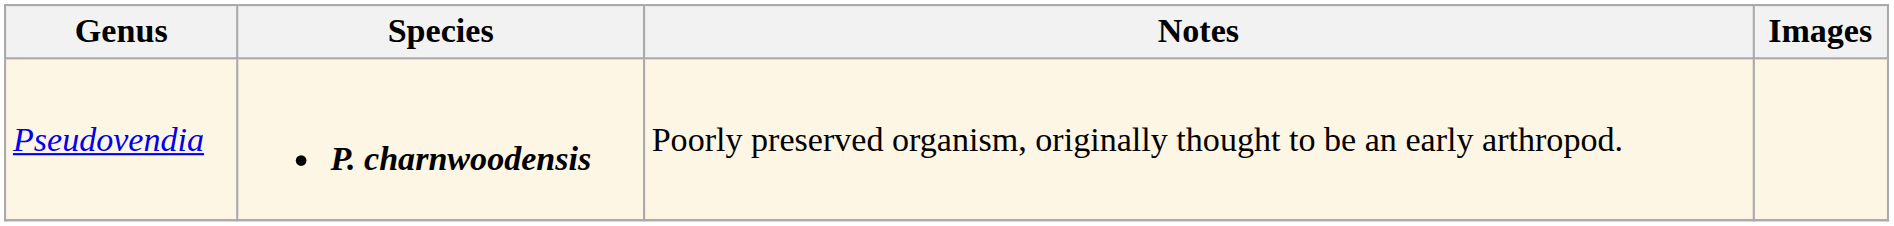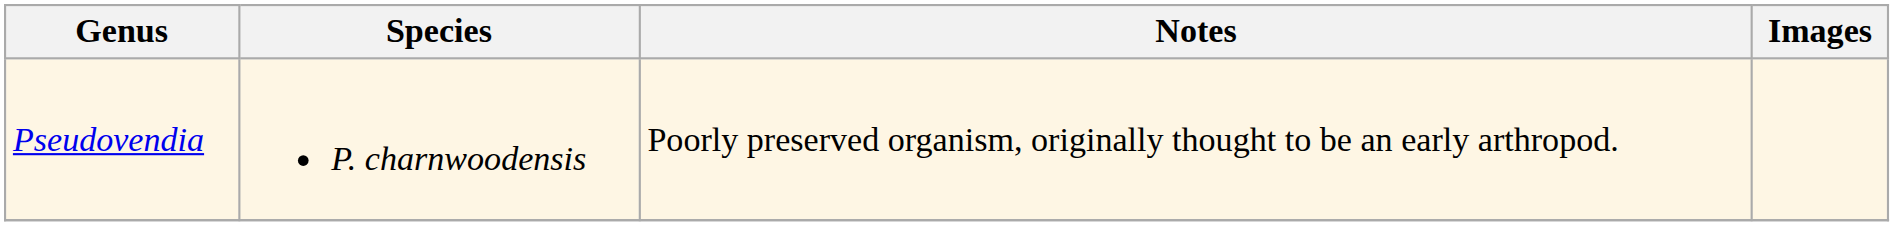Pseudovendia | Species: bold -> normal
